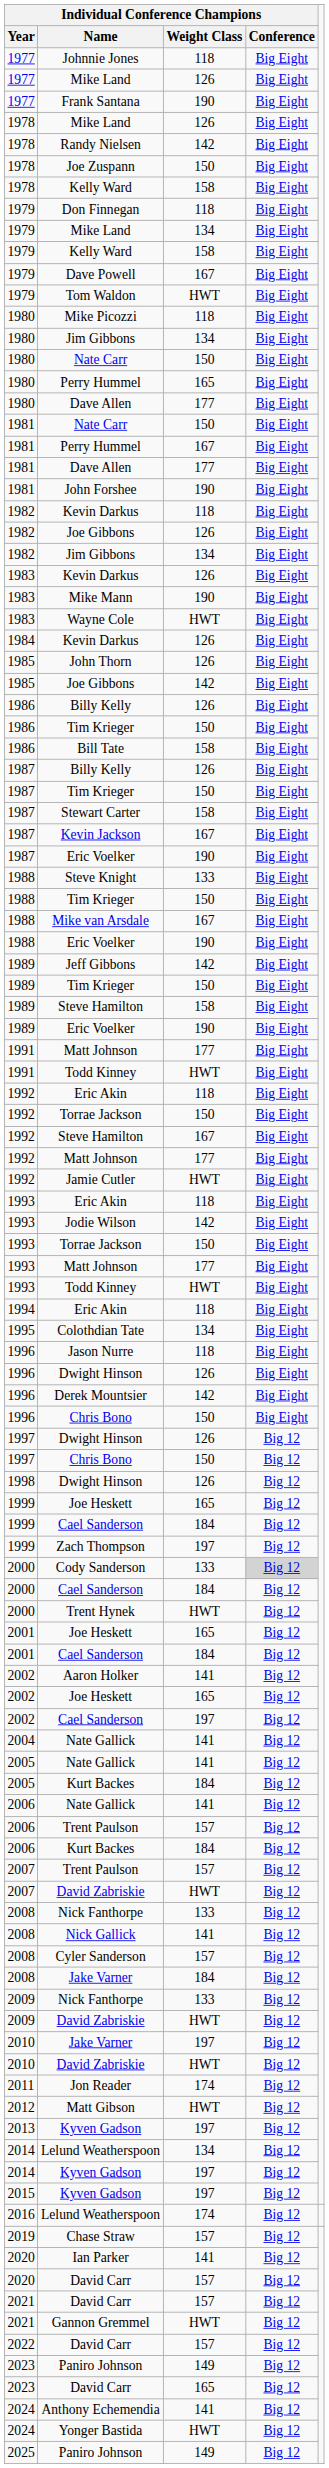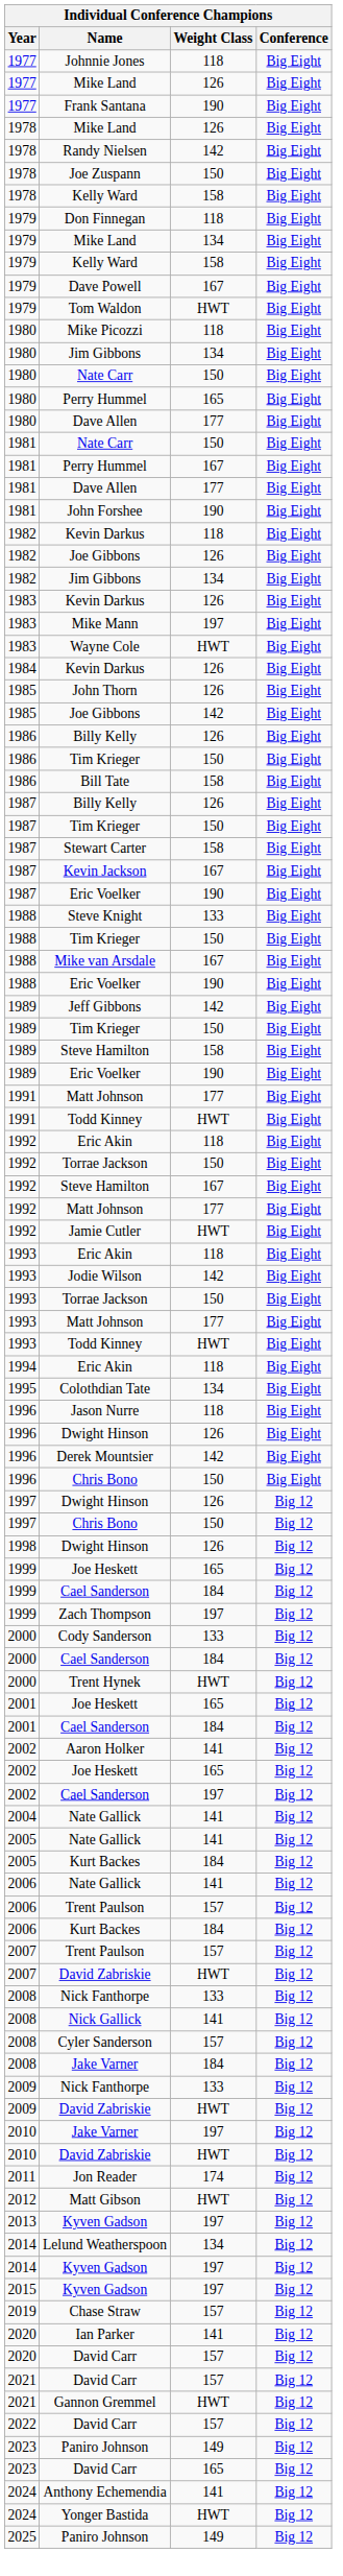Mike Mann | Individual Conference Champions / Weight Class: 190 -> 197
Cody Sanderson | Individual Conference Champions / Conference: lightgrey background -> no background
- row: 2016 | Lelund Weatherspoon | 174 | Big 12
